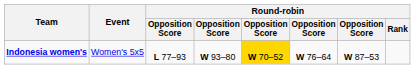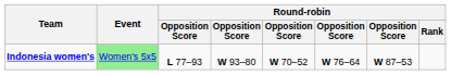Indonesia women's | Event: no background -> lightgreen background
Indonesia women's | column 5: gold background -> no background
